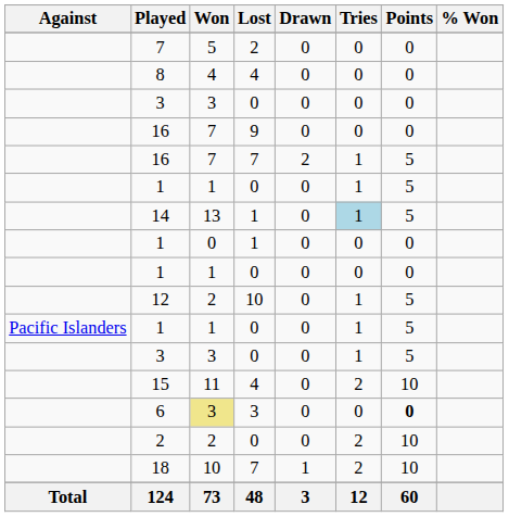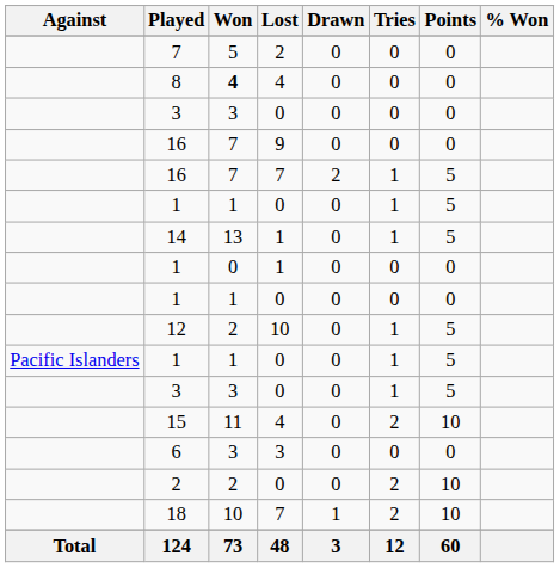8 | Won: normal -> bold
14 | Tries: lightblue background -> no background
6 | Won: khaki background -> no background
6 | Points: bold -> normal
